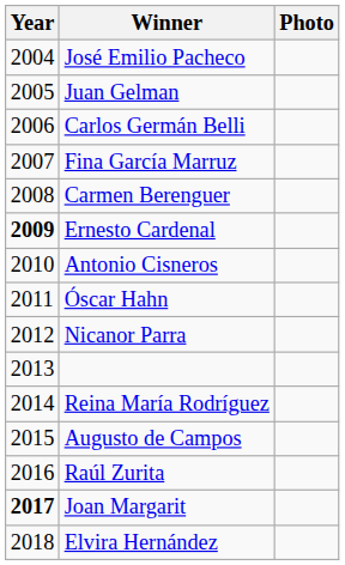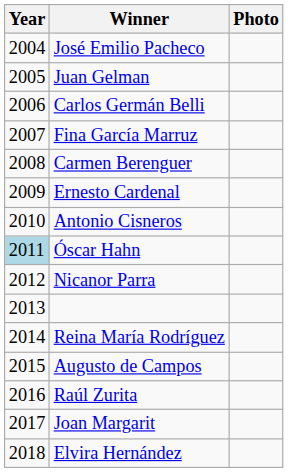Ernesto Cardenal | Year: bold -> normal
Óscar Hahn | Year: no background -> lightblue background
Joan Margarit | Year: bold -> normal
